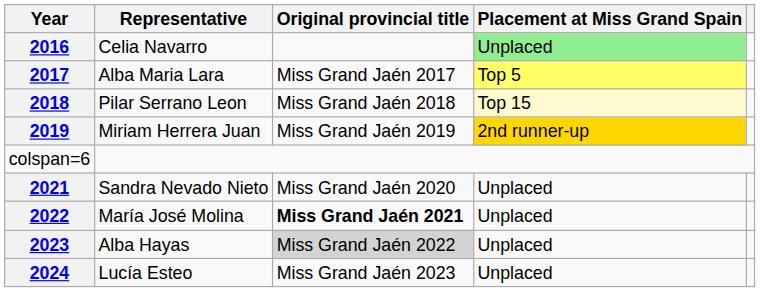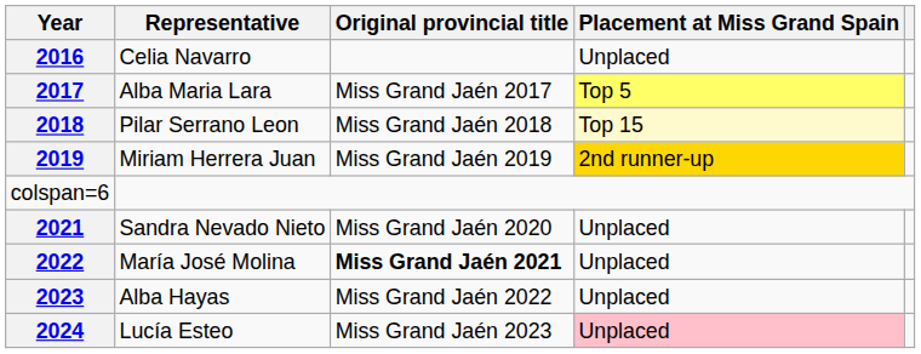Celia Navarro | Placement at Miss Grand Spain: lightgreen background -> no background
Alba Hayas | Original provincial title: lightgrey background -> no background
Lucía Esteo | Placement at Miss Grand Spain: no background -> pink background
